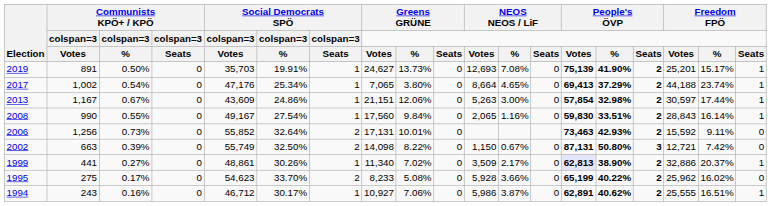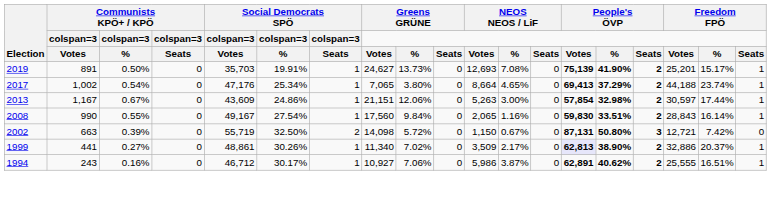- row: 2006 | 1,256 | 0.73% | 0 | 55,852 | 32.64% | 2 | 17,131 | 10.01% | 0 | 73,463 | 42.93% | 2 | 15,592 | 9.11% | 0
2002 | Social Democrats SPÖ / colspan=3 / Votes: 55,749 -> 55,719
2002 | Greens GRÜNE / %: 8.22% -> 5.72%
- row: 1995 | 275 | 0.17% | 0 | 54,623 | 33.70% | 2 | 8,233 | 5.08% | 0 | 5,928 | 3.66% | 0 | 65,199 | 40.22% | 2 | 25,962 | 16.02% | 0
